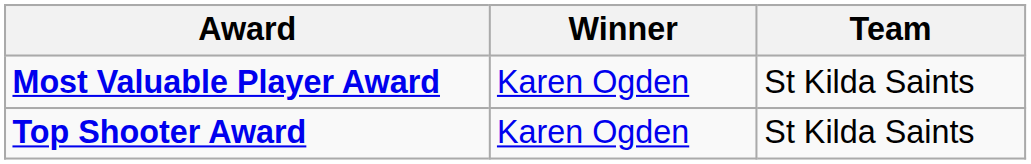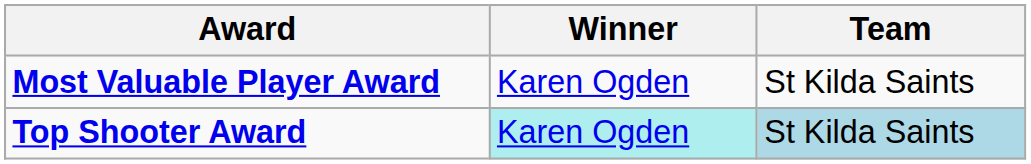Top Shooter Award | Winner: no background -> paleturquoise background
Top Shooter Award | Team: no background -> lightblue background
